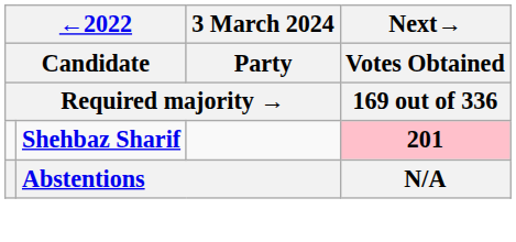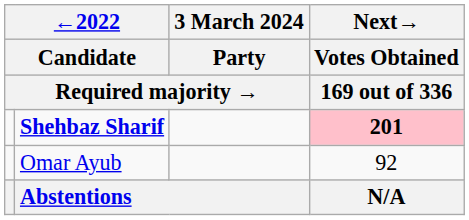+ row: Omar Ayub | 92
